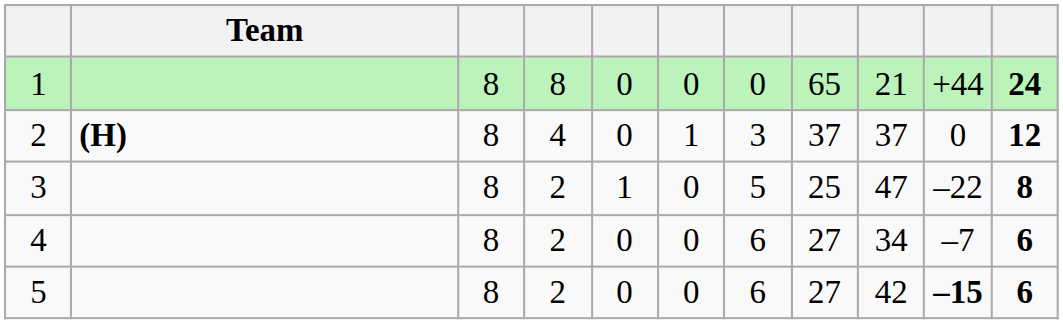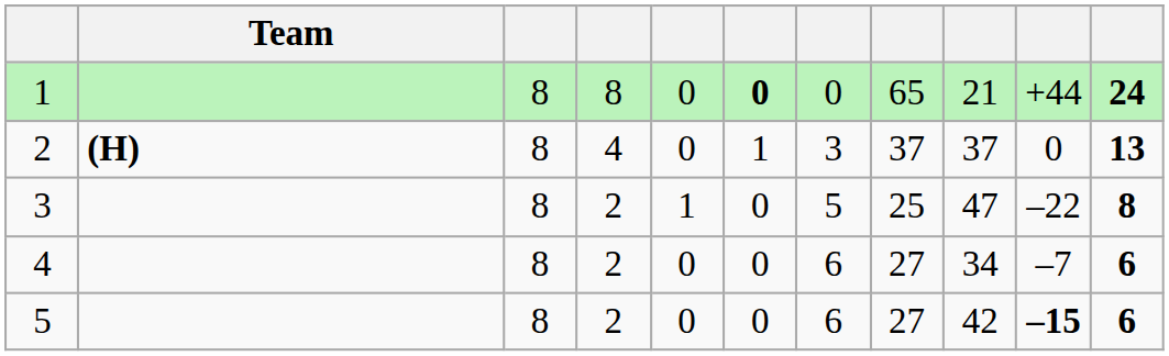row 2 | column 6: normal -> bold
row 3 | column 11: 12 -> 13
